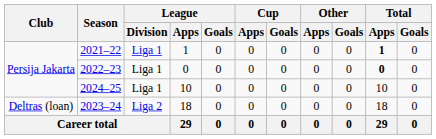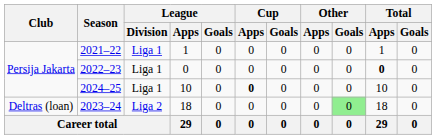2021–22 | Total / Apps: bold -> normal
2024–25 | Cup / Apps: normal -> bold
2023–24 | Other / Goals: no background -> lightgreen background
